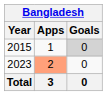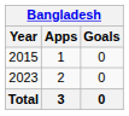2015 | Goals: lightgrey background -> no background
2023 | Apps: lightsalmon background -> no background
